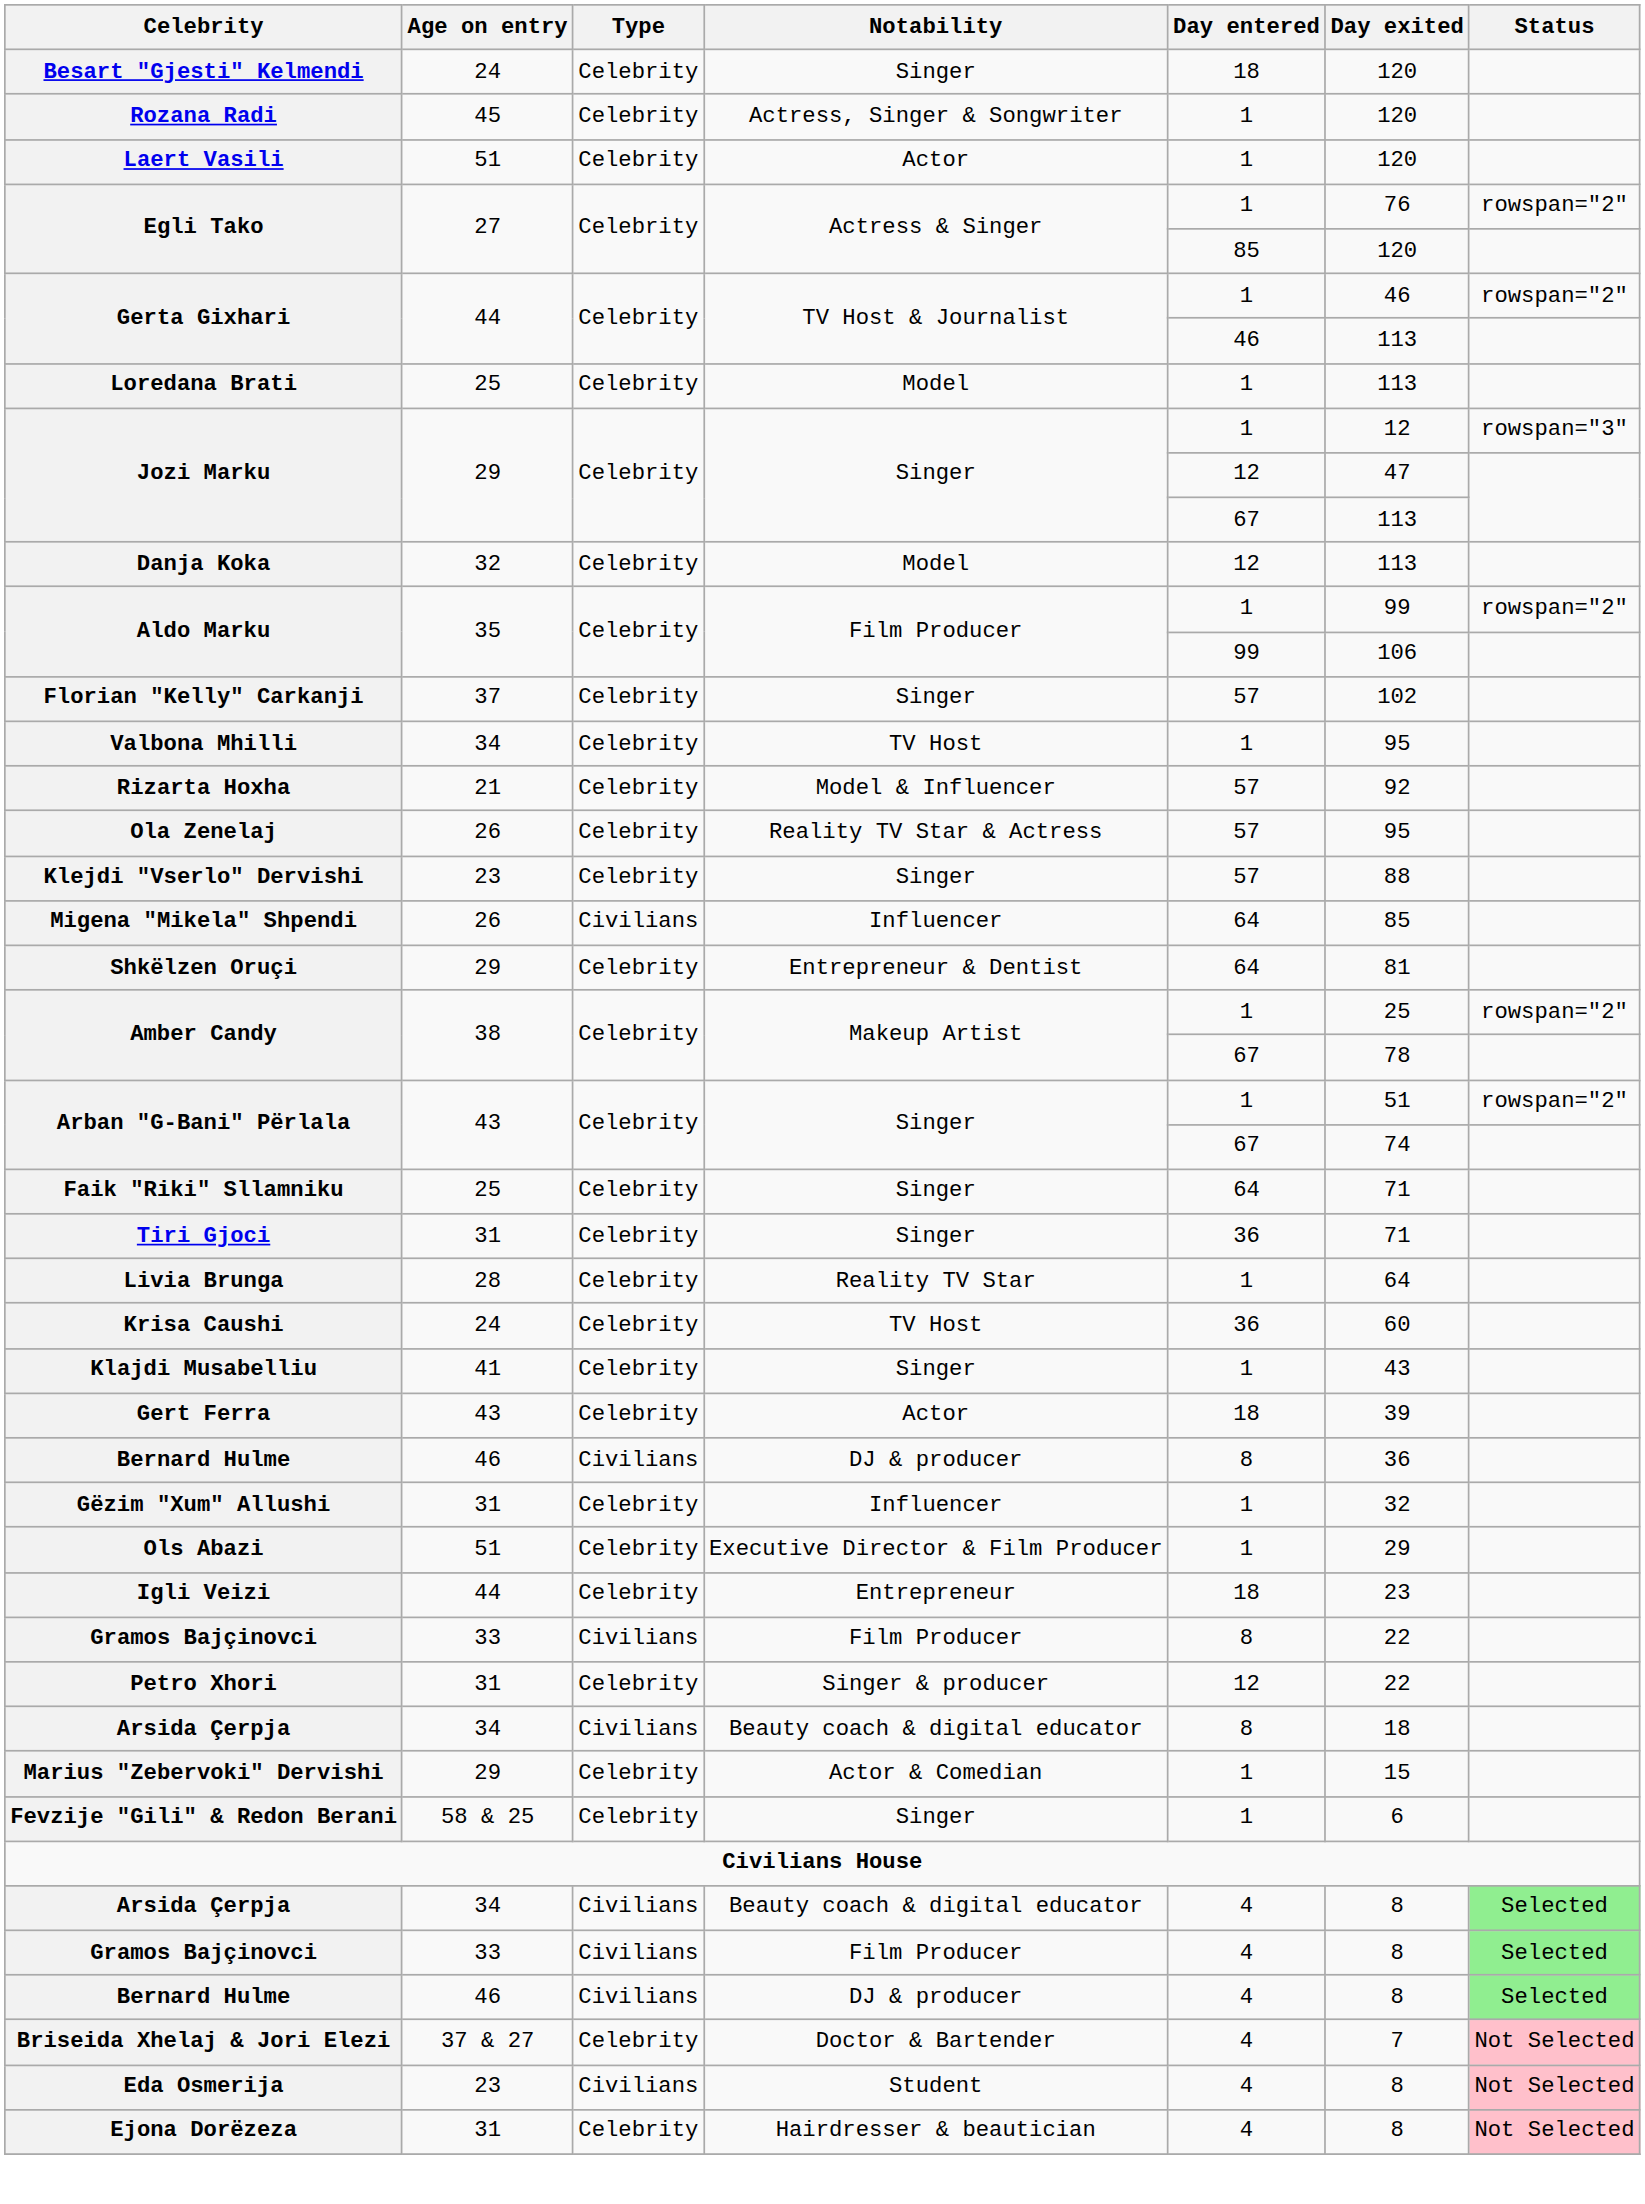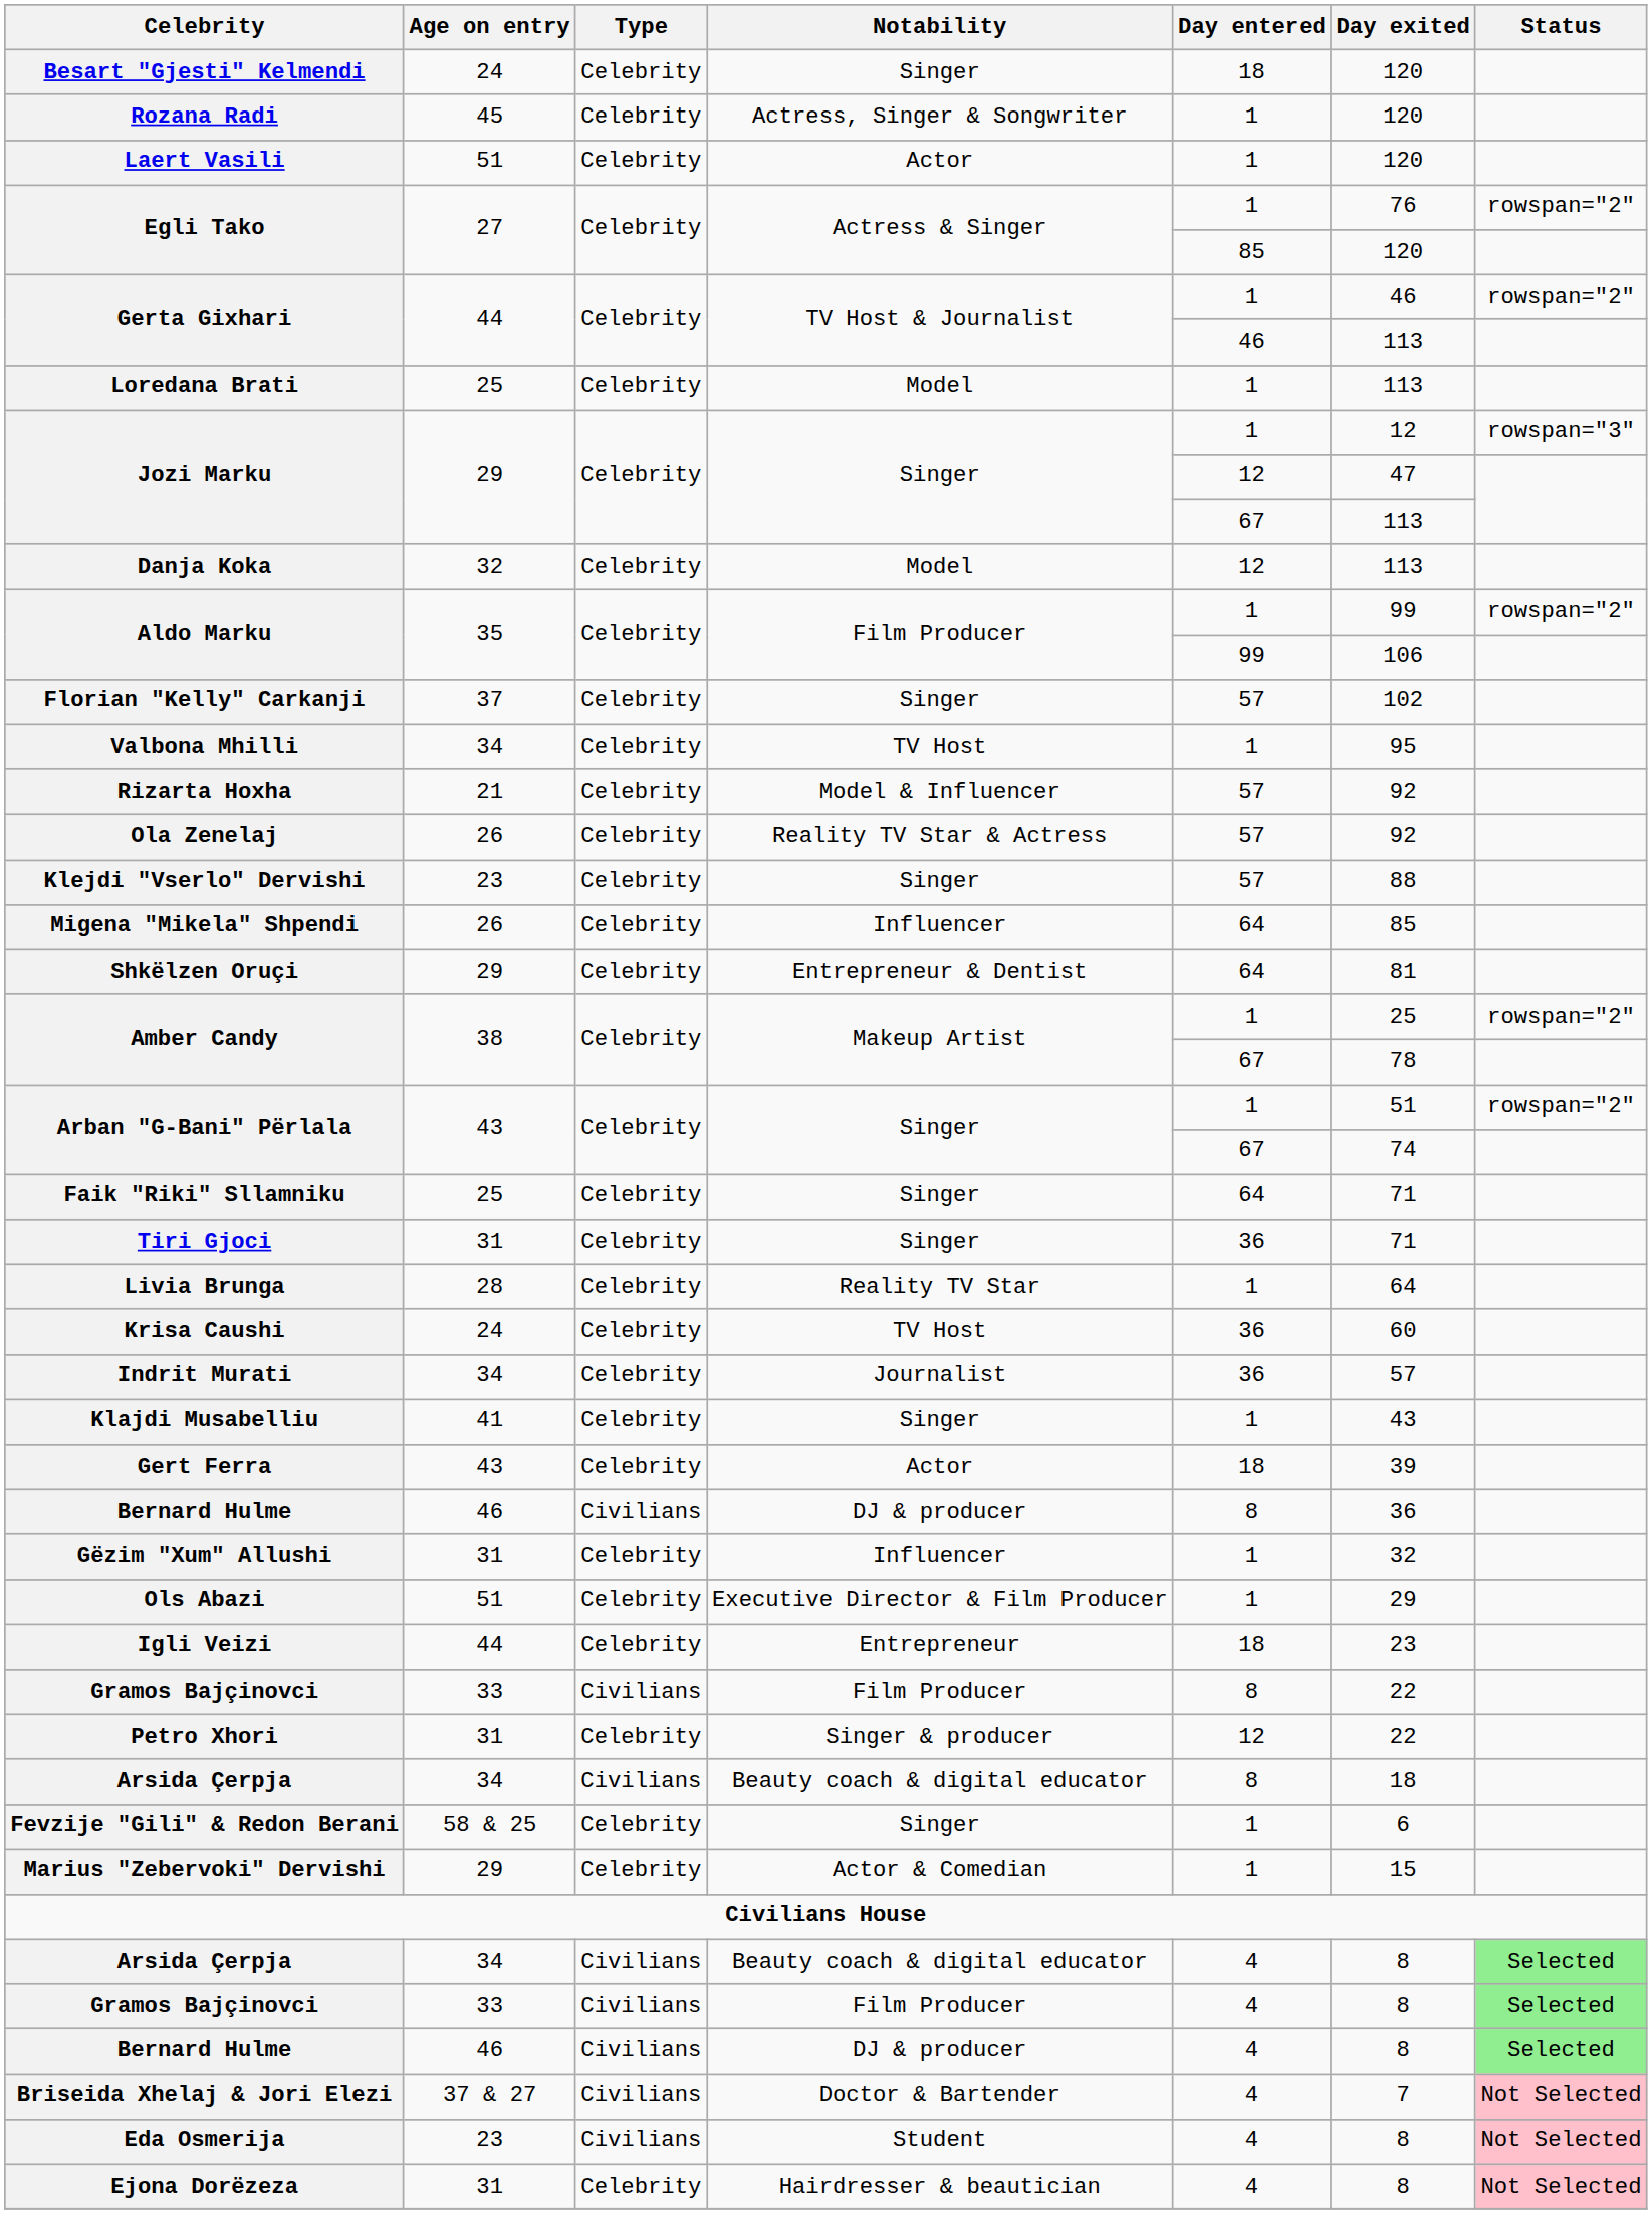Ola Zenelaj | Day exited: 95 -> 92
Migena "Mikela" Shpendi | Type: Civilians -> Celebrity
+ row: Indrit Murati | 34 | Celebrity | Journalist | 36 | 57
rows swapped: Marius "Zebervoki" Dervishi <-> Fevzije "Gili" & Redon Berani
Briseida Xhelaj & Jori Elezi | Type: Celebrity -> Civilians
